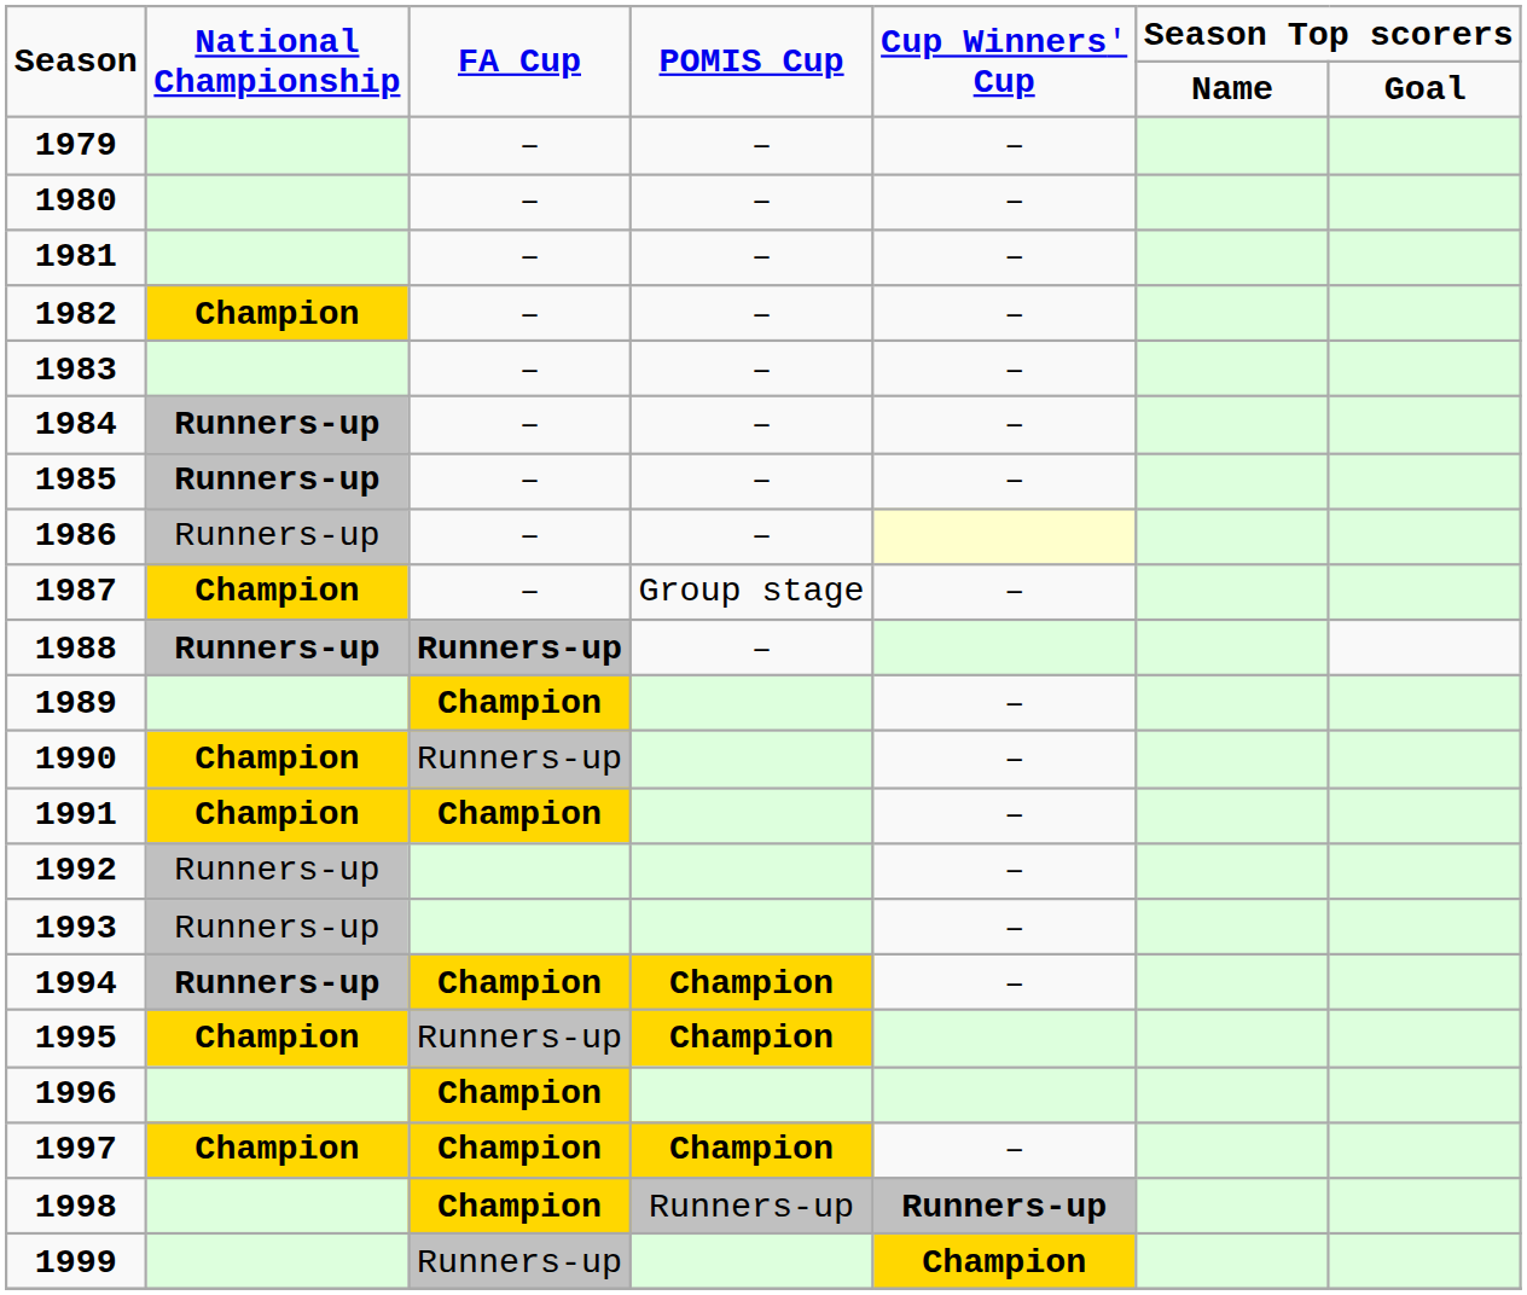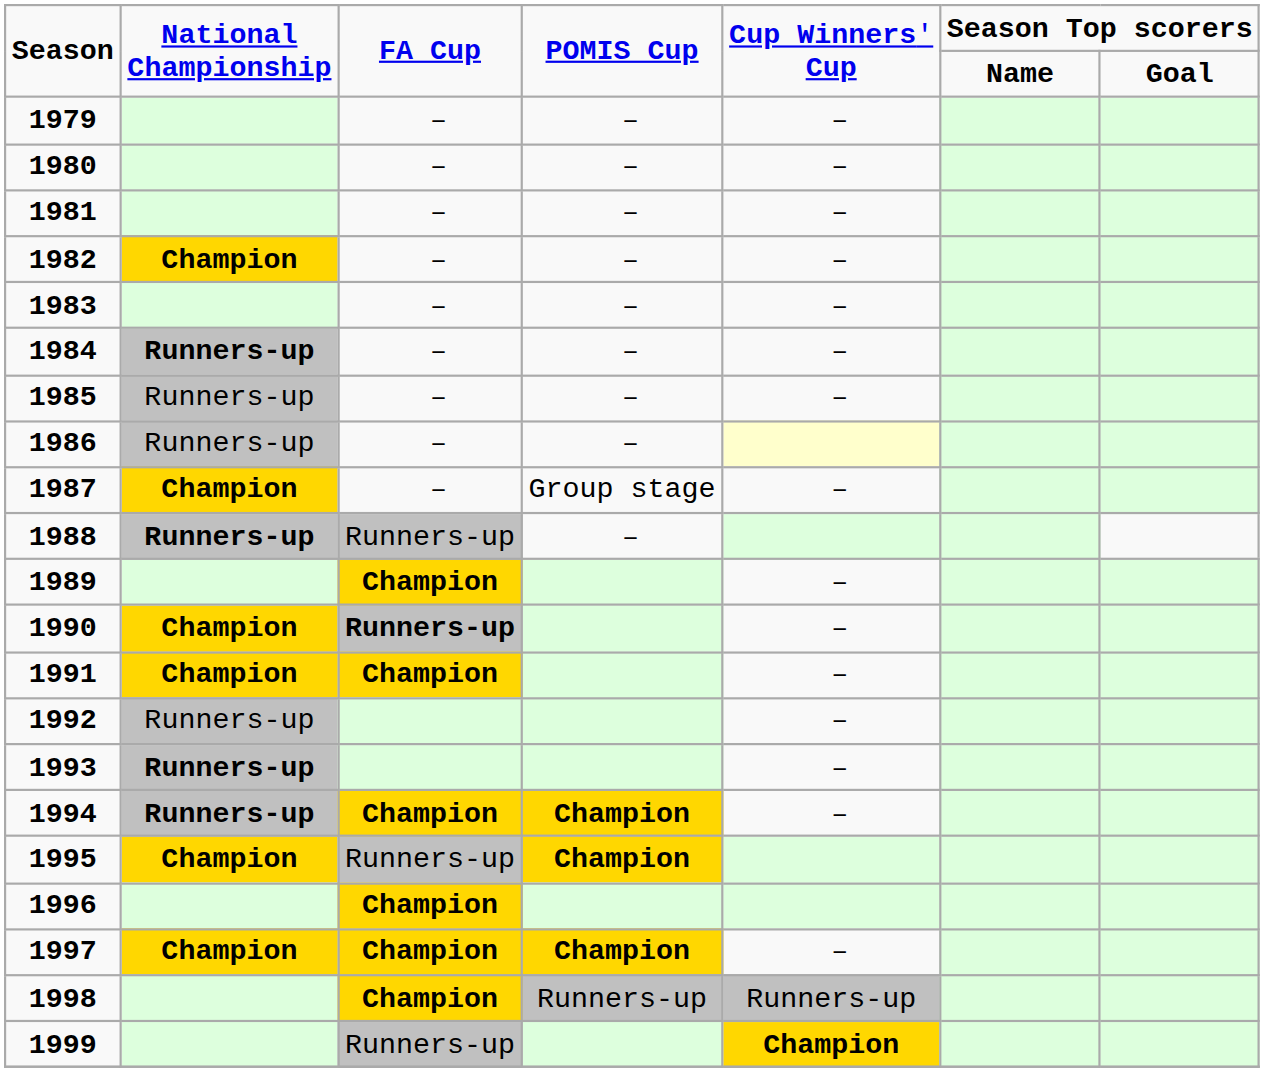1985 | column 2: bold -> normal
1988 | column 3: bold -> normal
1990 | column 3: normal -> bold
1993 | column 2: normal -> bold
1998 | column 5: bold -> normal
